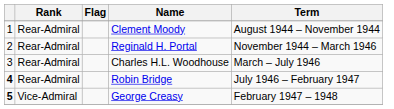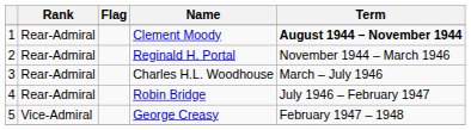Clement Moody | Term: normal -> bold
Robin Bridge | column 1: bold -> normal
George Creasy | column 1: bold -> normal
